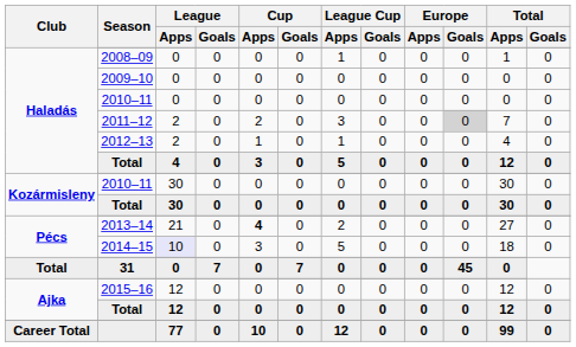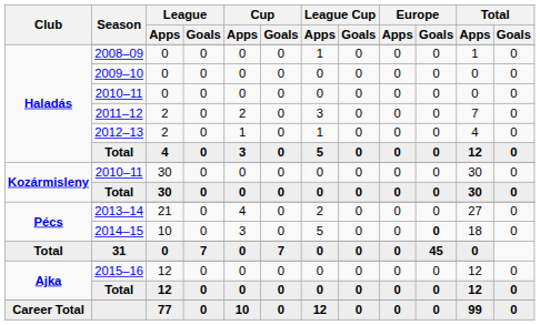2011–12 | Europe / Goals: lightgrey background -> no background
2013–14 | Cup / Apps: bold -> normal
2014–15 | League / Apps: lavender background -> no background
2014–15 | Europe / Goals: normal -> bold
